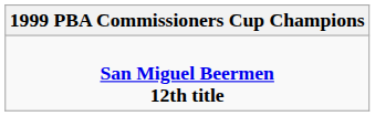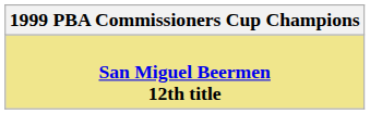row 2 | column 1: no background -> khaki background
